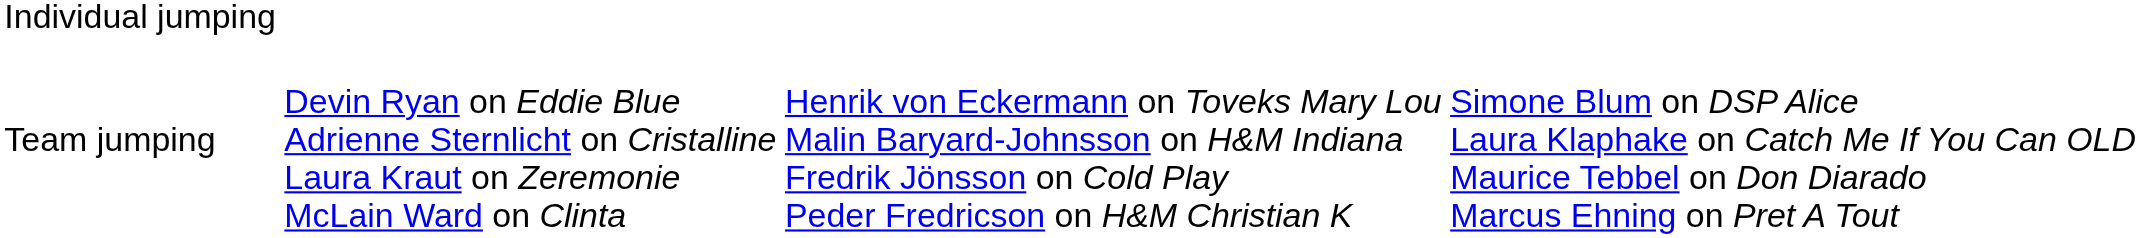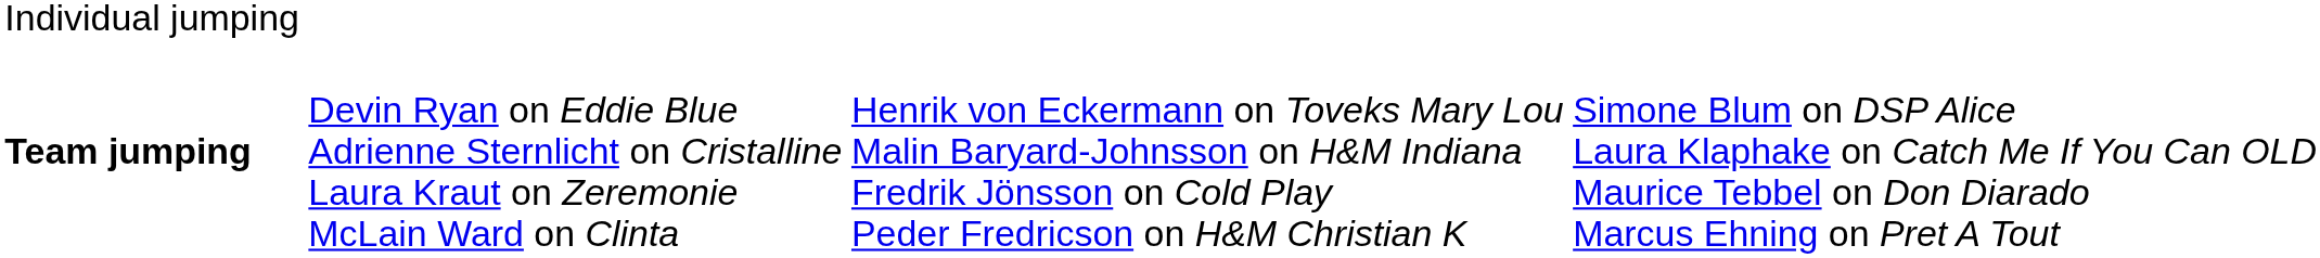Team jumping | column 1: normal -> bold
